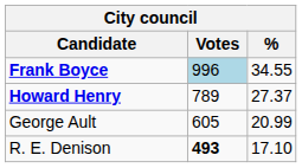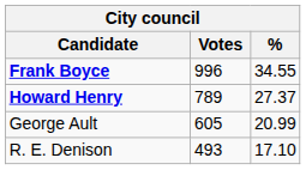Frank Boyce | Votes: lightblue background -> no background
R. E. Denison | Votes: bold -> normal
